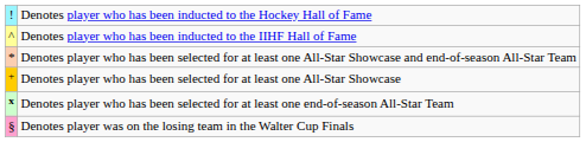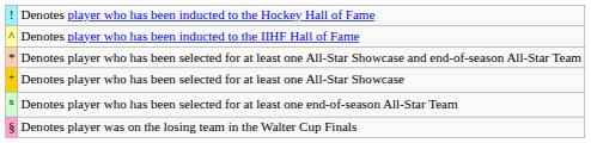row 5 | column 1: bold -> normal
